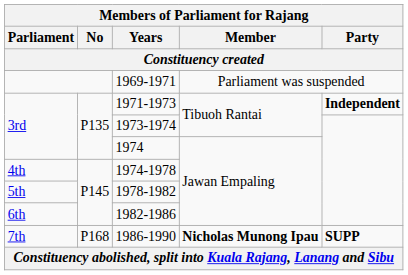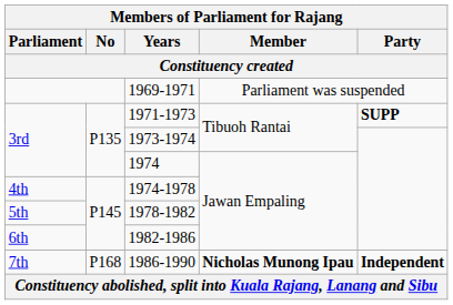1971-1973 | Party: Independent -> SUPP
1986-1990 | Party: SUPP -> Independent
